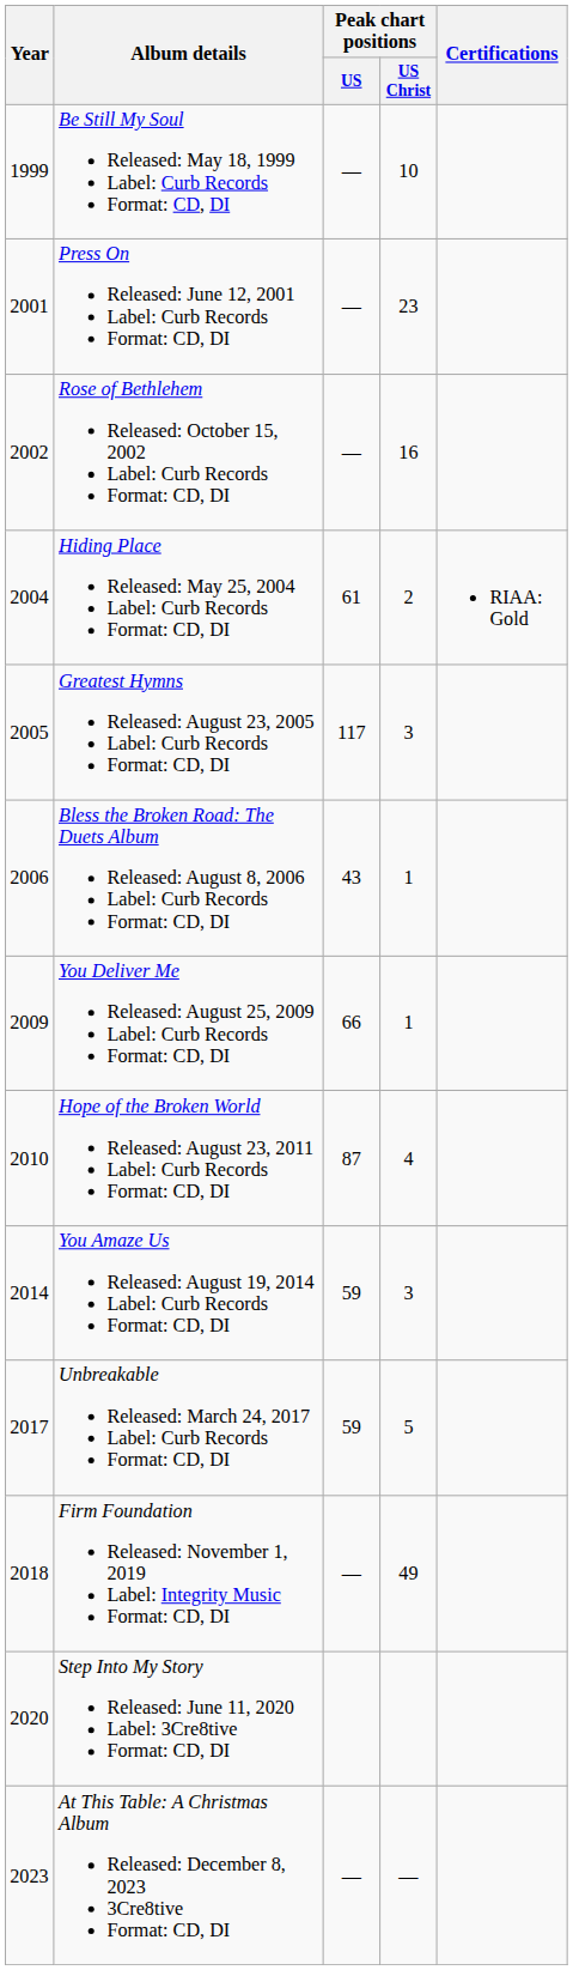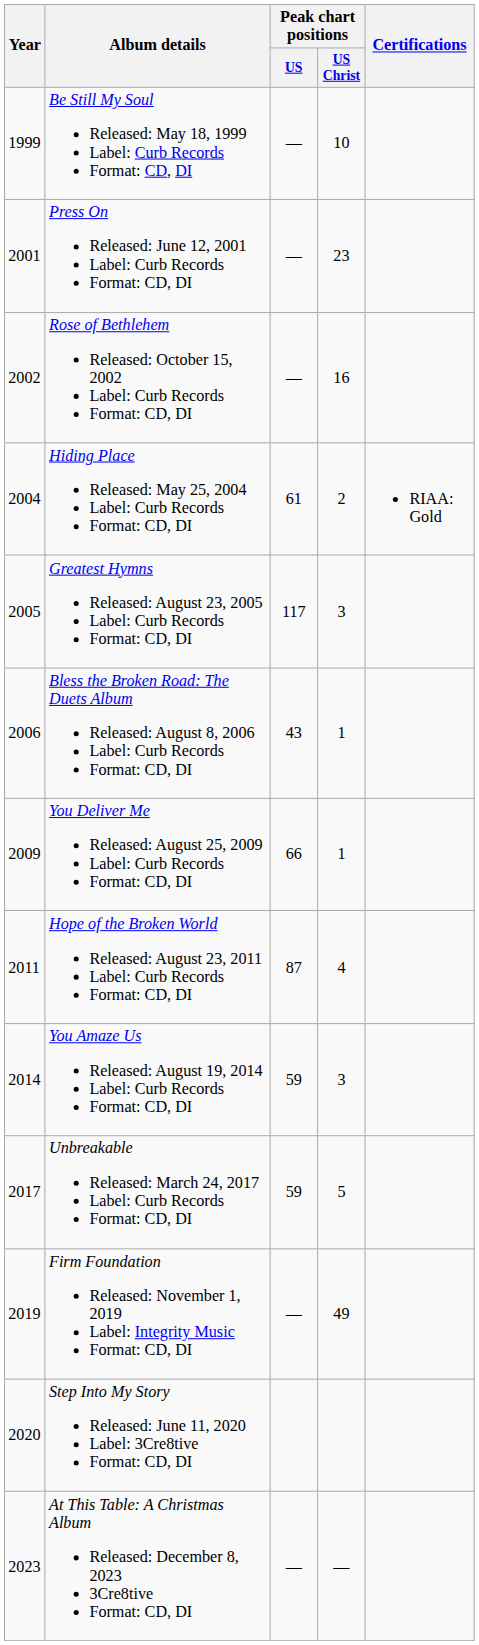row 10 | Year: 2010 -> 2011
row 13 | Year: 2018 -> 2019
